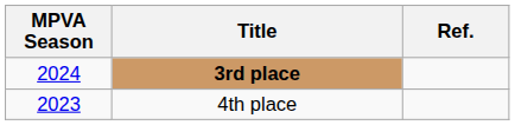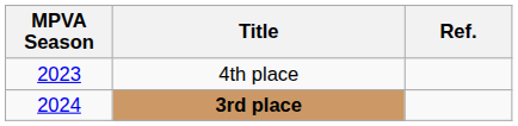rows swapped: 4th place <-> 3rd place
